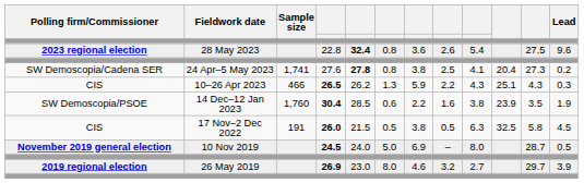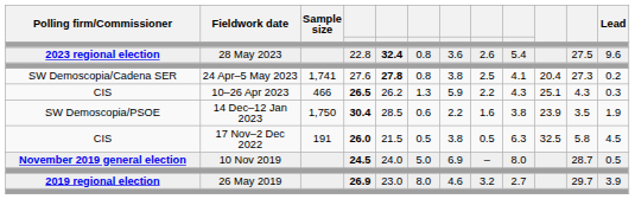14 Dec–12 Jan 2023 | Sample size: 1,760 -> 1,750
